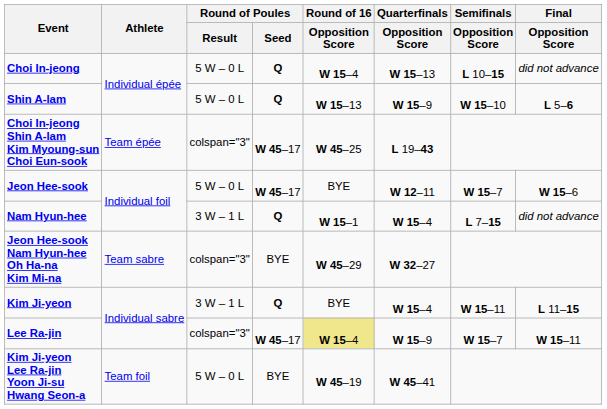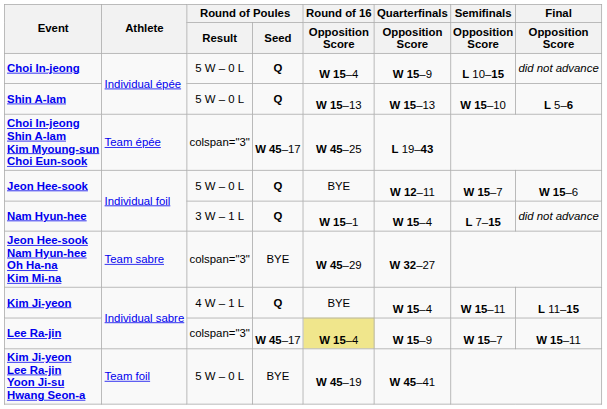Choi In-jeong | Quarterfinals / Opposition Score: W 15–13 -> W 15–9
Shin A-lam | Quarterfinals / Opposition Score: W 15–9 -> W 15–13
Jeon Hee-sook | Round of Poules / Seed: W 45–17 -> Q
Kim Ji-yeon | Round of Poules / Result: 3 W – 1 L -> 4 W – 1 L
